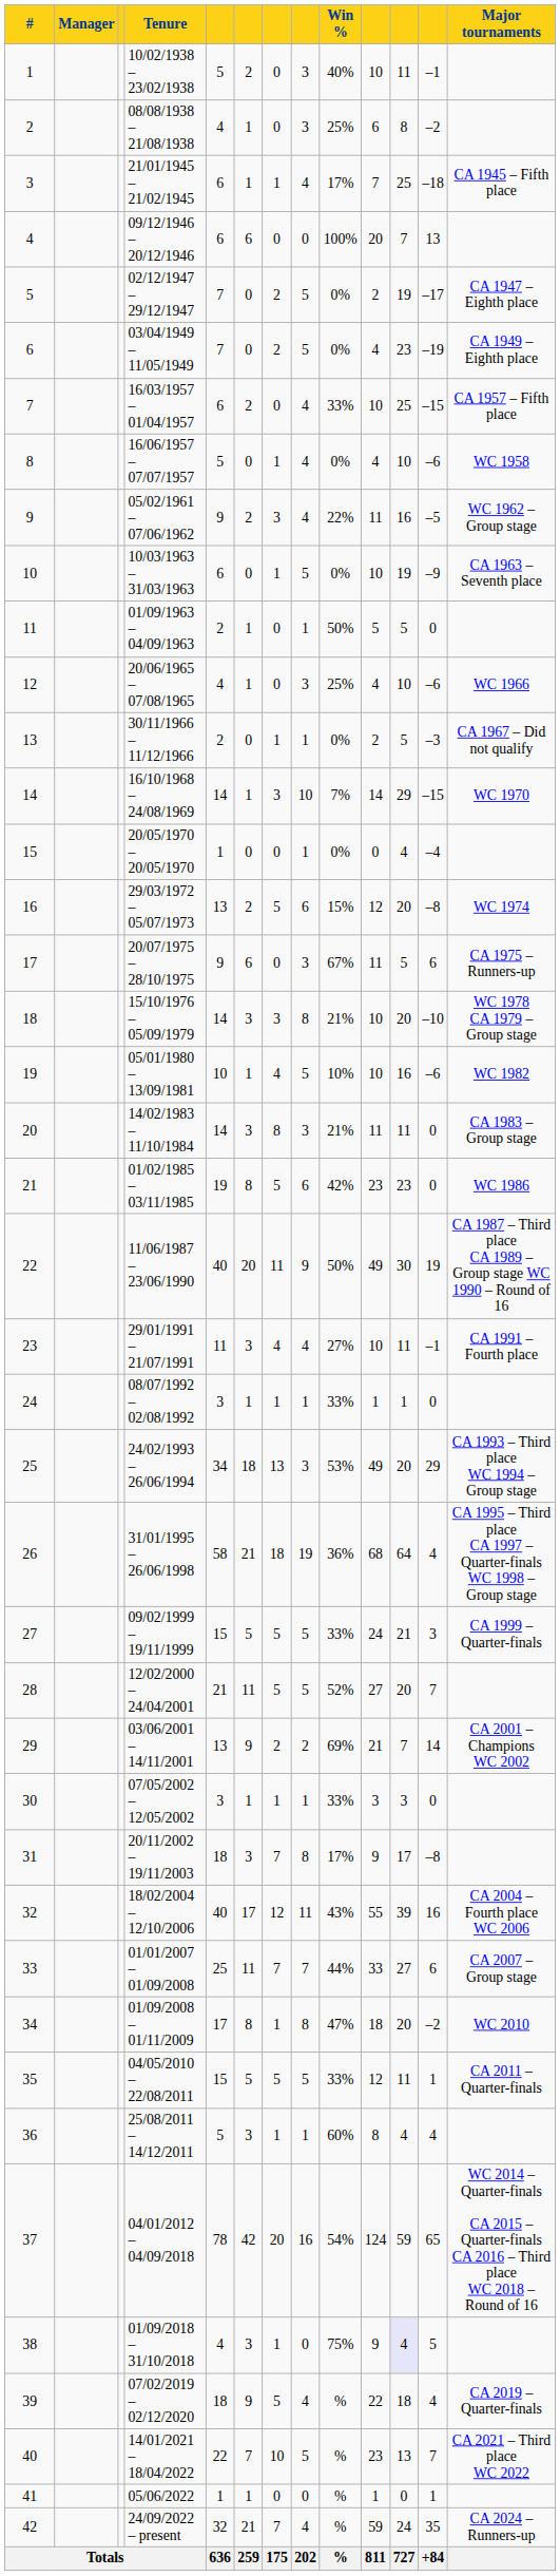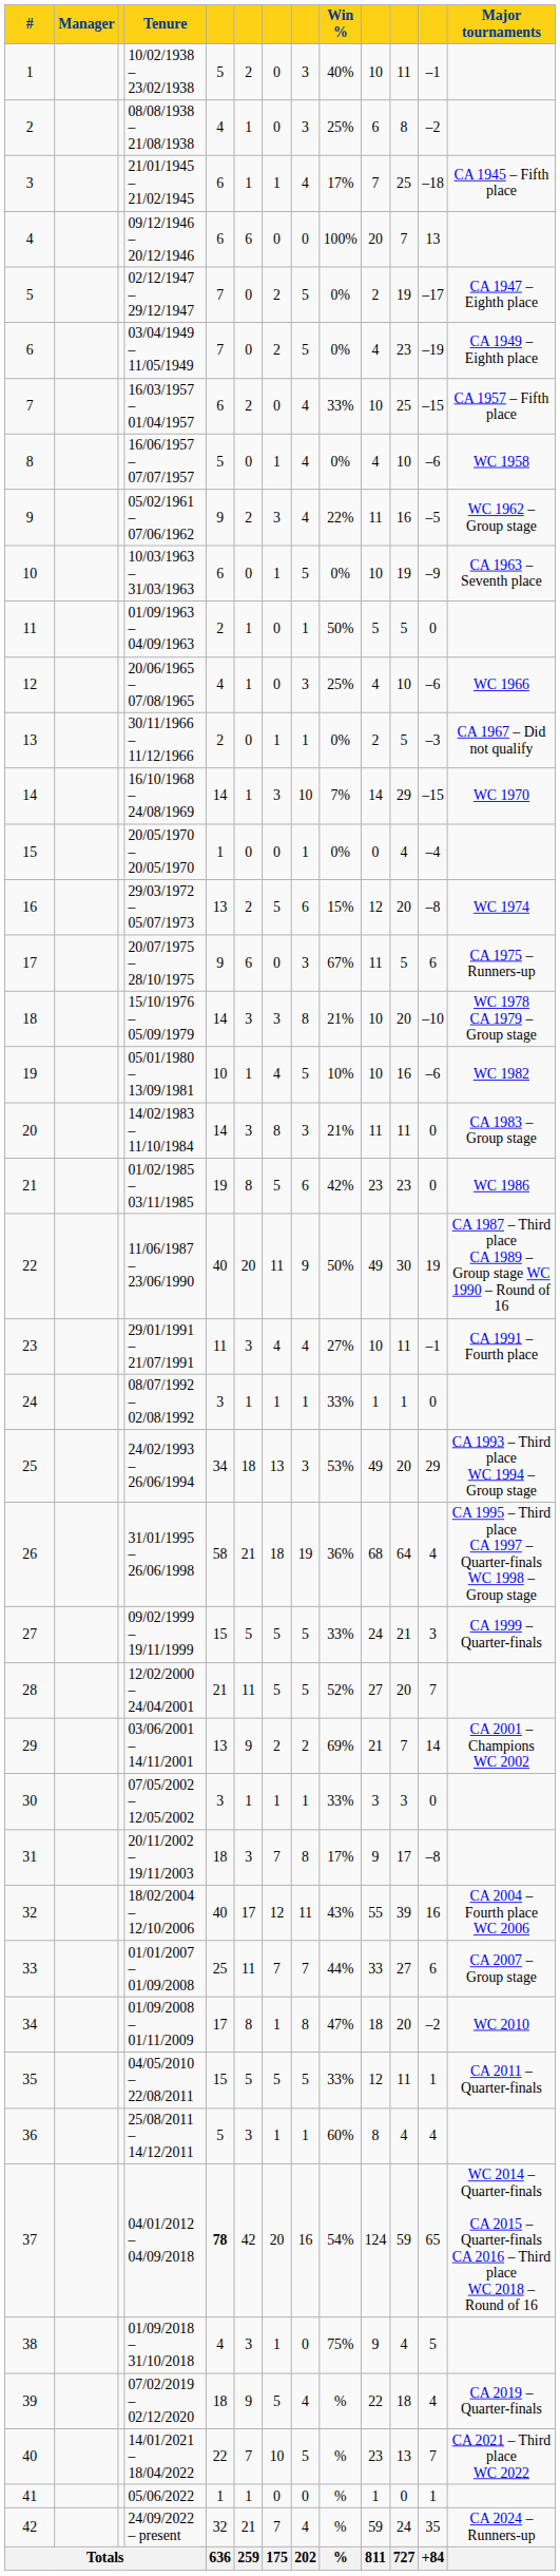37 | column 5: normal -> bold
38 | column 11: lavender background -> no background
